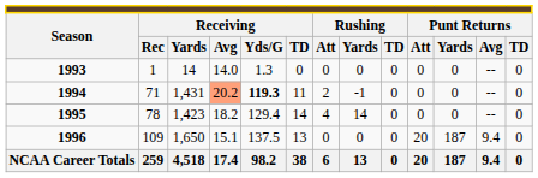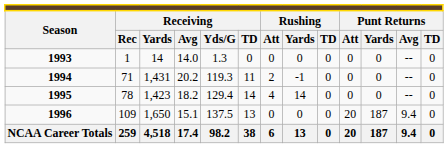1994 | column 4: lightsalmon background -> no background
1994 | column 5: bold -> normal
